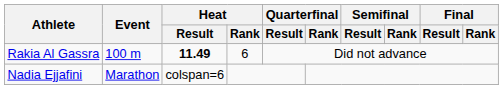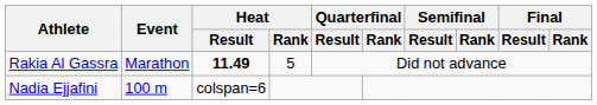Rakia Al Gassra | Event: 100 m -> Marathon
Rakia Al Gassra | Heat / Rank: 6 -> 5
Nadia Ejjafini | Event: Marathon -> 100 m
